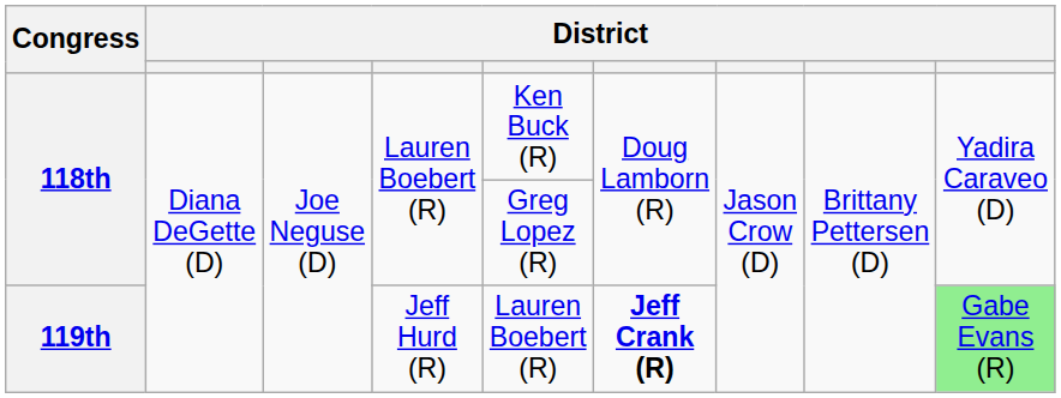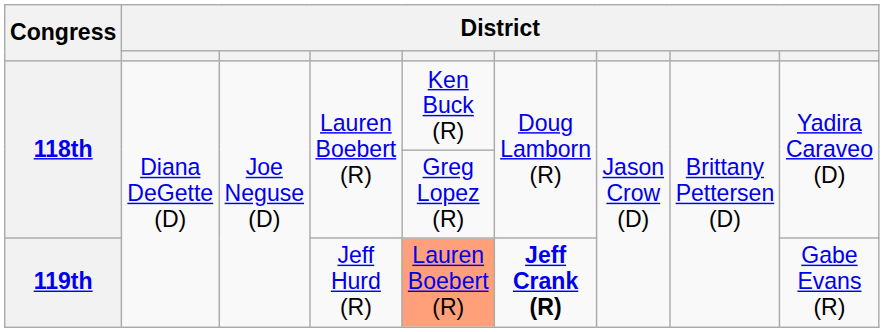119th | column 5: no background -> lightsalmon background
119th | column 9: lightgreen background -> no background
